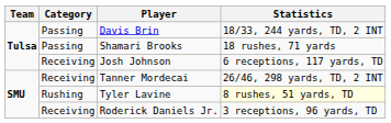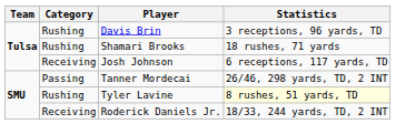Davis Brin | Category: Passing -> Rushing
Davis Brin | Statistics: 18/33, 244 yards, TD, 2 INT -> 3 receptions, 96 yards, TD
Shamari Brooks | Category: Passing -> Rushing
Tanner Mordecai | Category: Receiving -> Passing
Roderick Daniels Jr. | Statistics: 3 receptions, 96 yards, TD -> 18/33, 244 yards, TD, 2 INT
